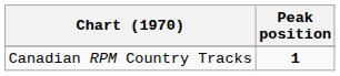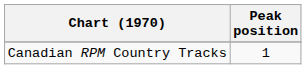Canadian RPM Country Tracks | Peak position: bold -> normal
